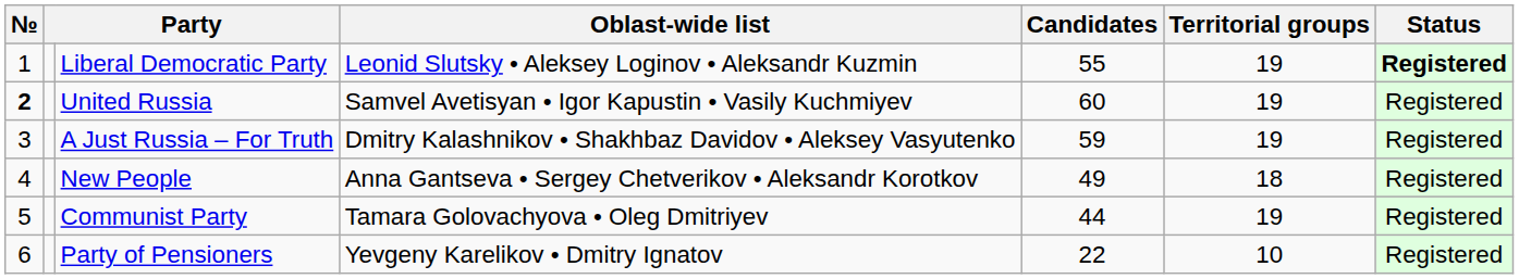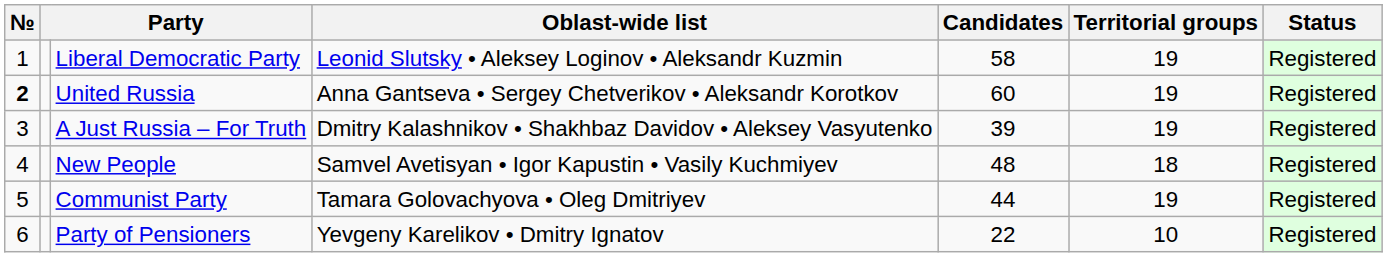Liberal Democratic Party | Candidates: 55 -> 58
Liberal Democratic Party | Status: bold -> normal
United Russia | Oblast-wide list: Samvel Avetisyan • Igor Kapustin • Vasily Kuchmiyev -> Anna Gantseva • Sergey Chetverikov • Aleksandr Korotkov
A Just Russia – For Truth | Candidates: 59 -> 39
New People | Oblast-wide list: Anna Gantseva • Sergey Chetverikov • Aleksandr Korotkov -> Samvel Avetisyan • Igor Kapustin • Vasily Kuchmiyev
New People | Candidates: 49 -> 48
